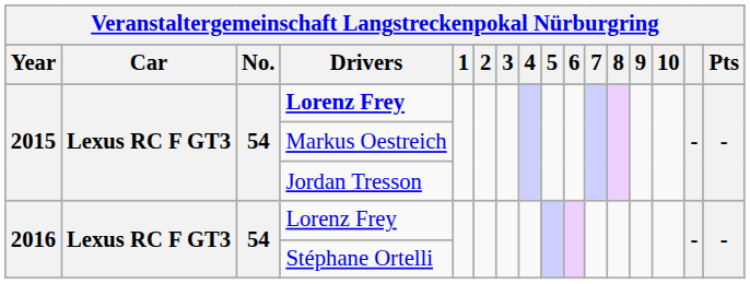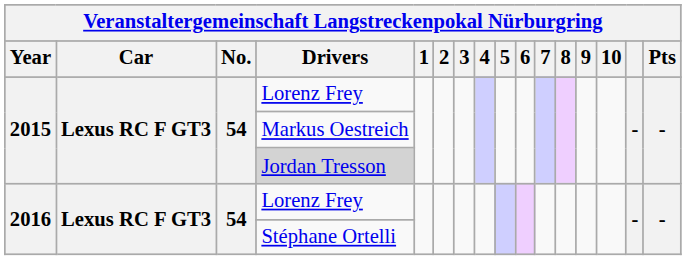2015 / Lorenz Frey | Drivers: bold -> normal
Jordan Tresson | Drivers: no background -> lightgrey background
